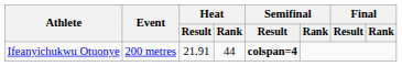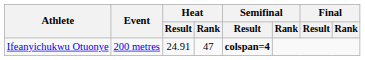Ifeanyichukwu Otuonye | Heat / Result: 21.91 -> 24.91
Ifeanyichukwu Otuonye | Heat / Rank: 44 -> 47
